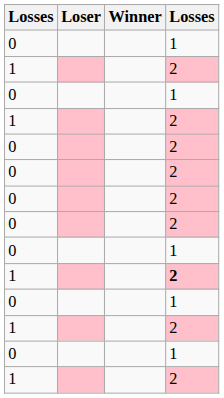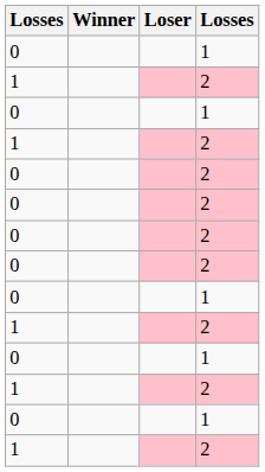columns swapped: Winner <-> Loser
row 11 | column 4: bold -> normal
